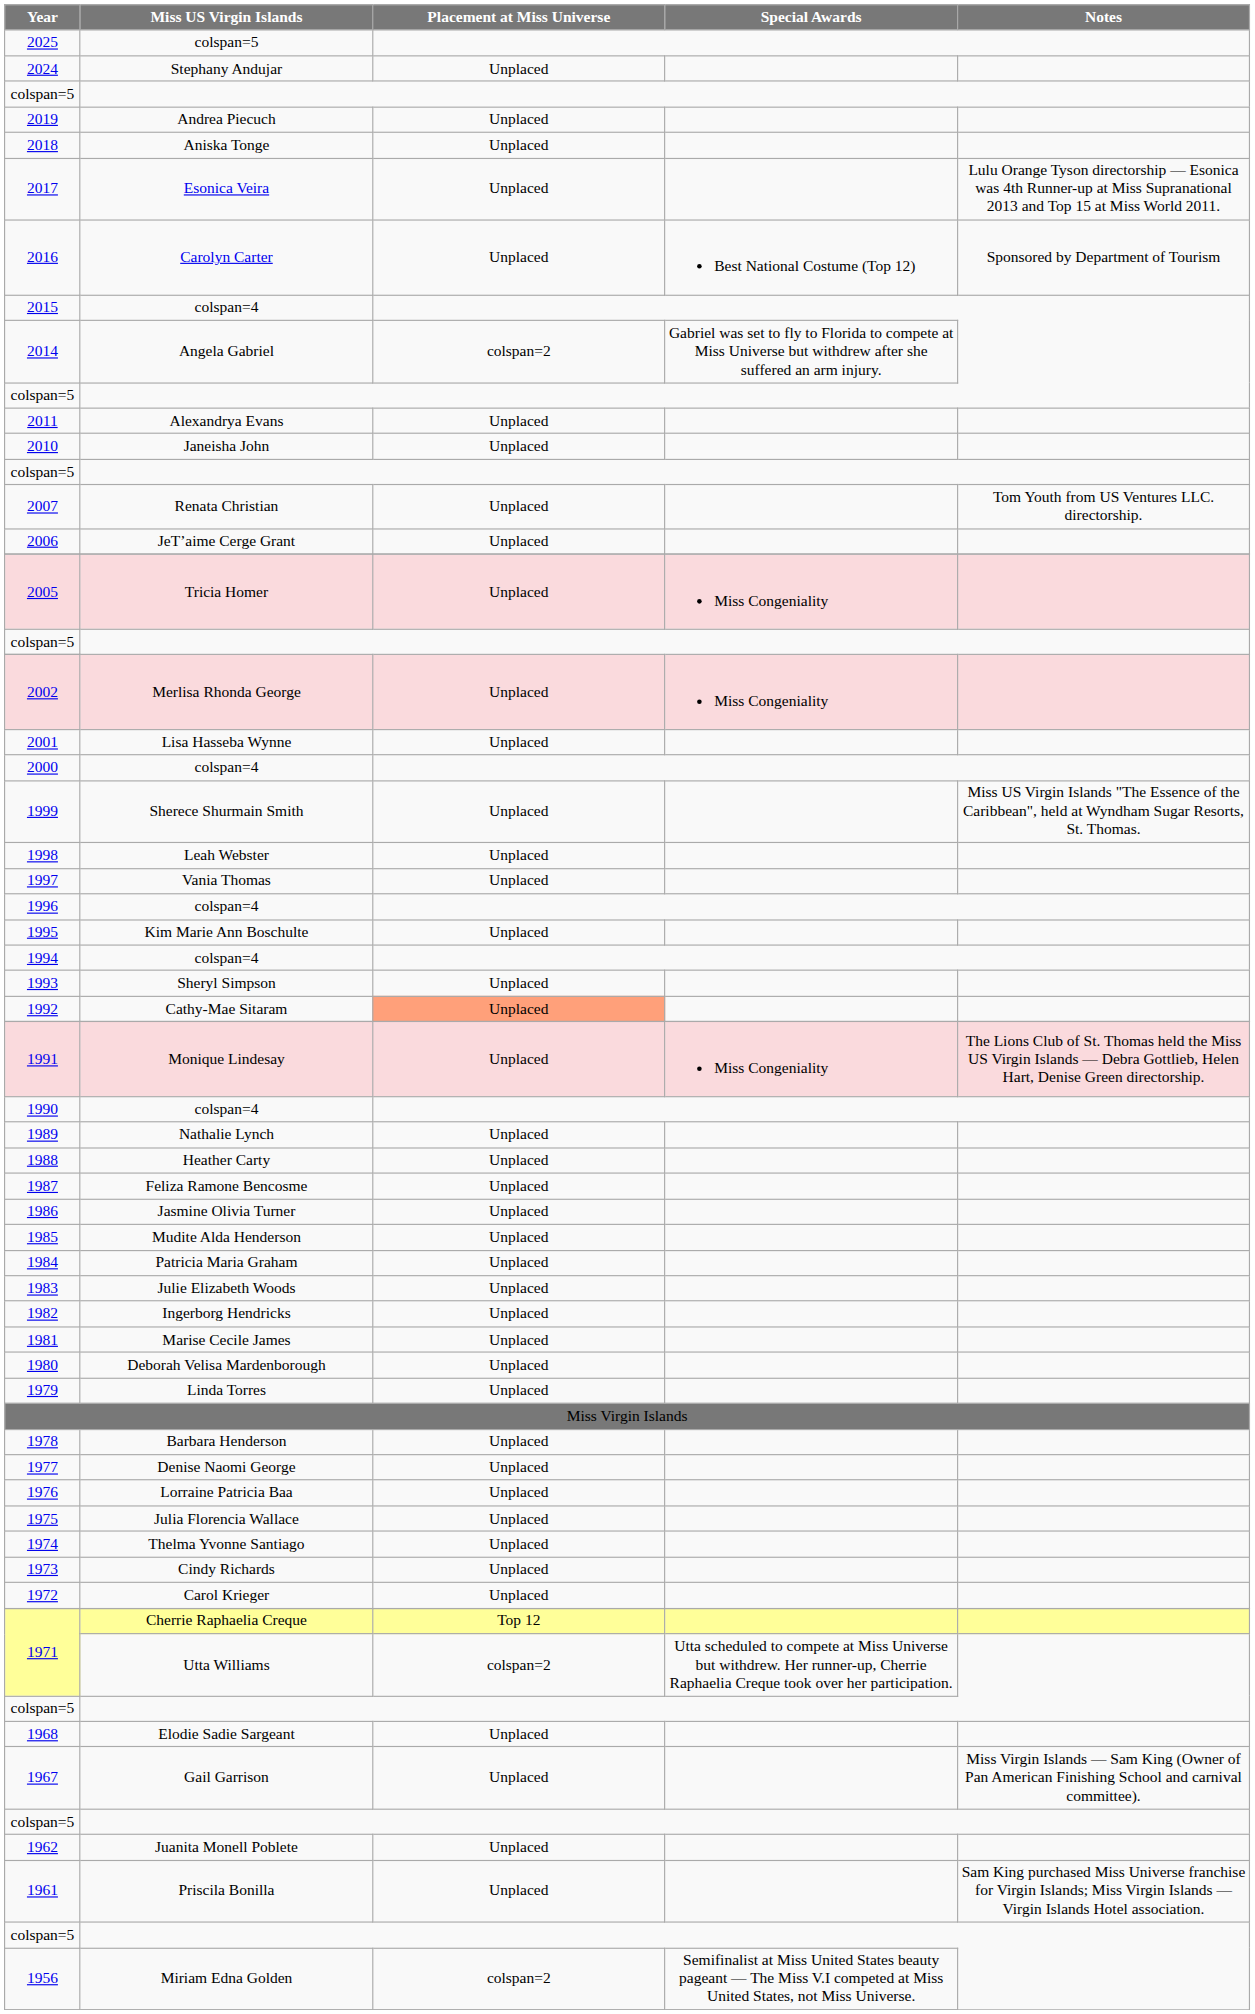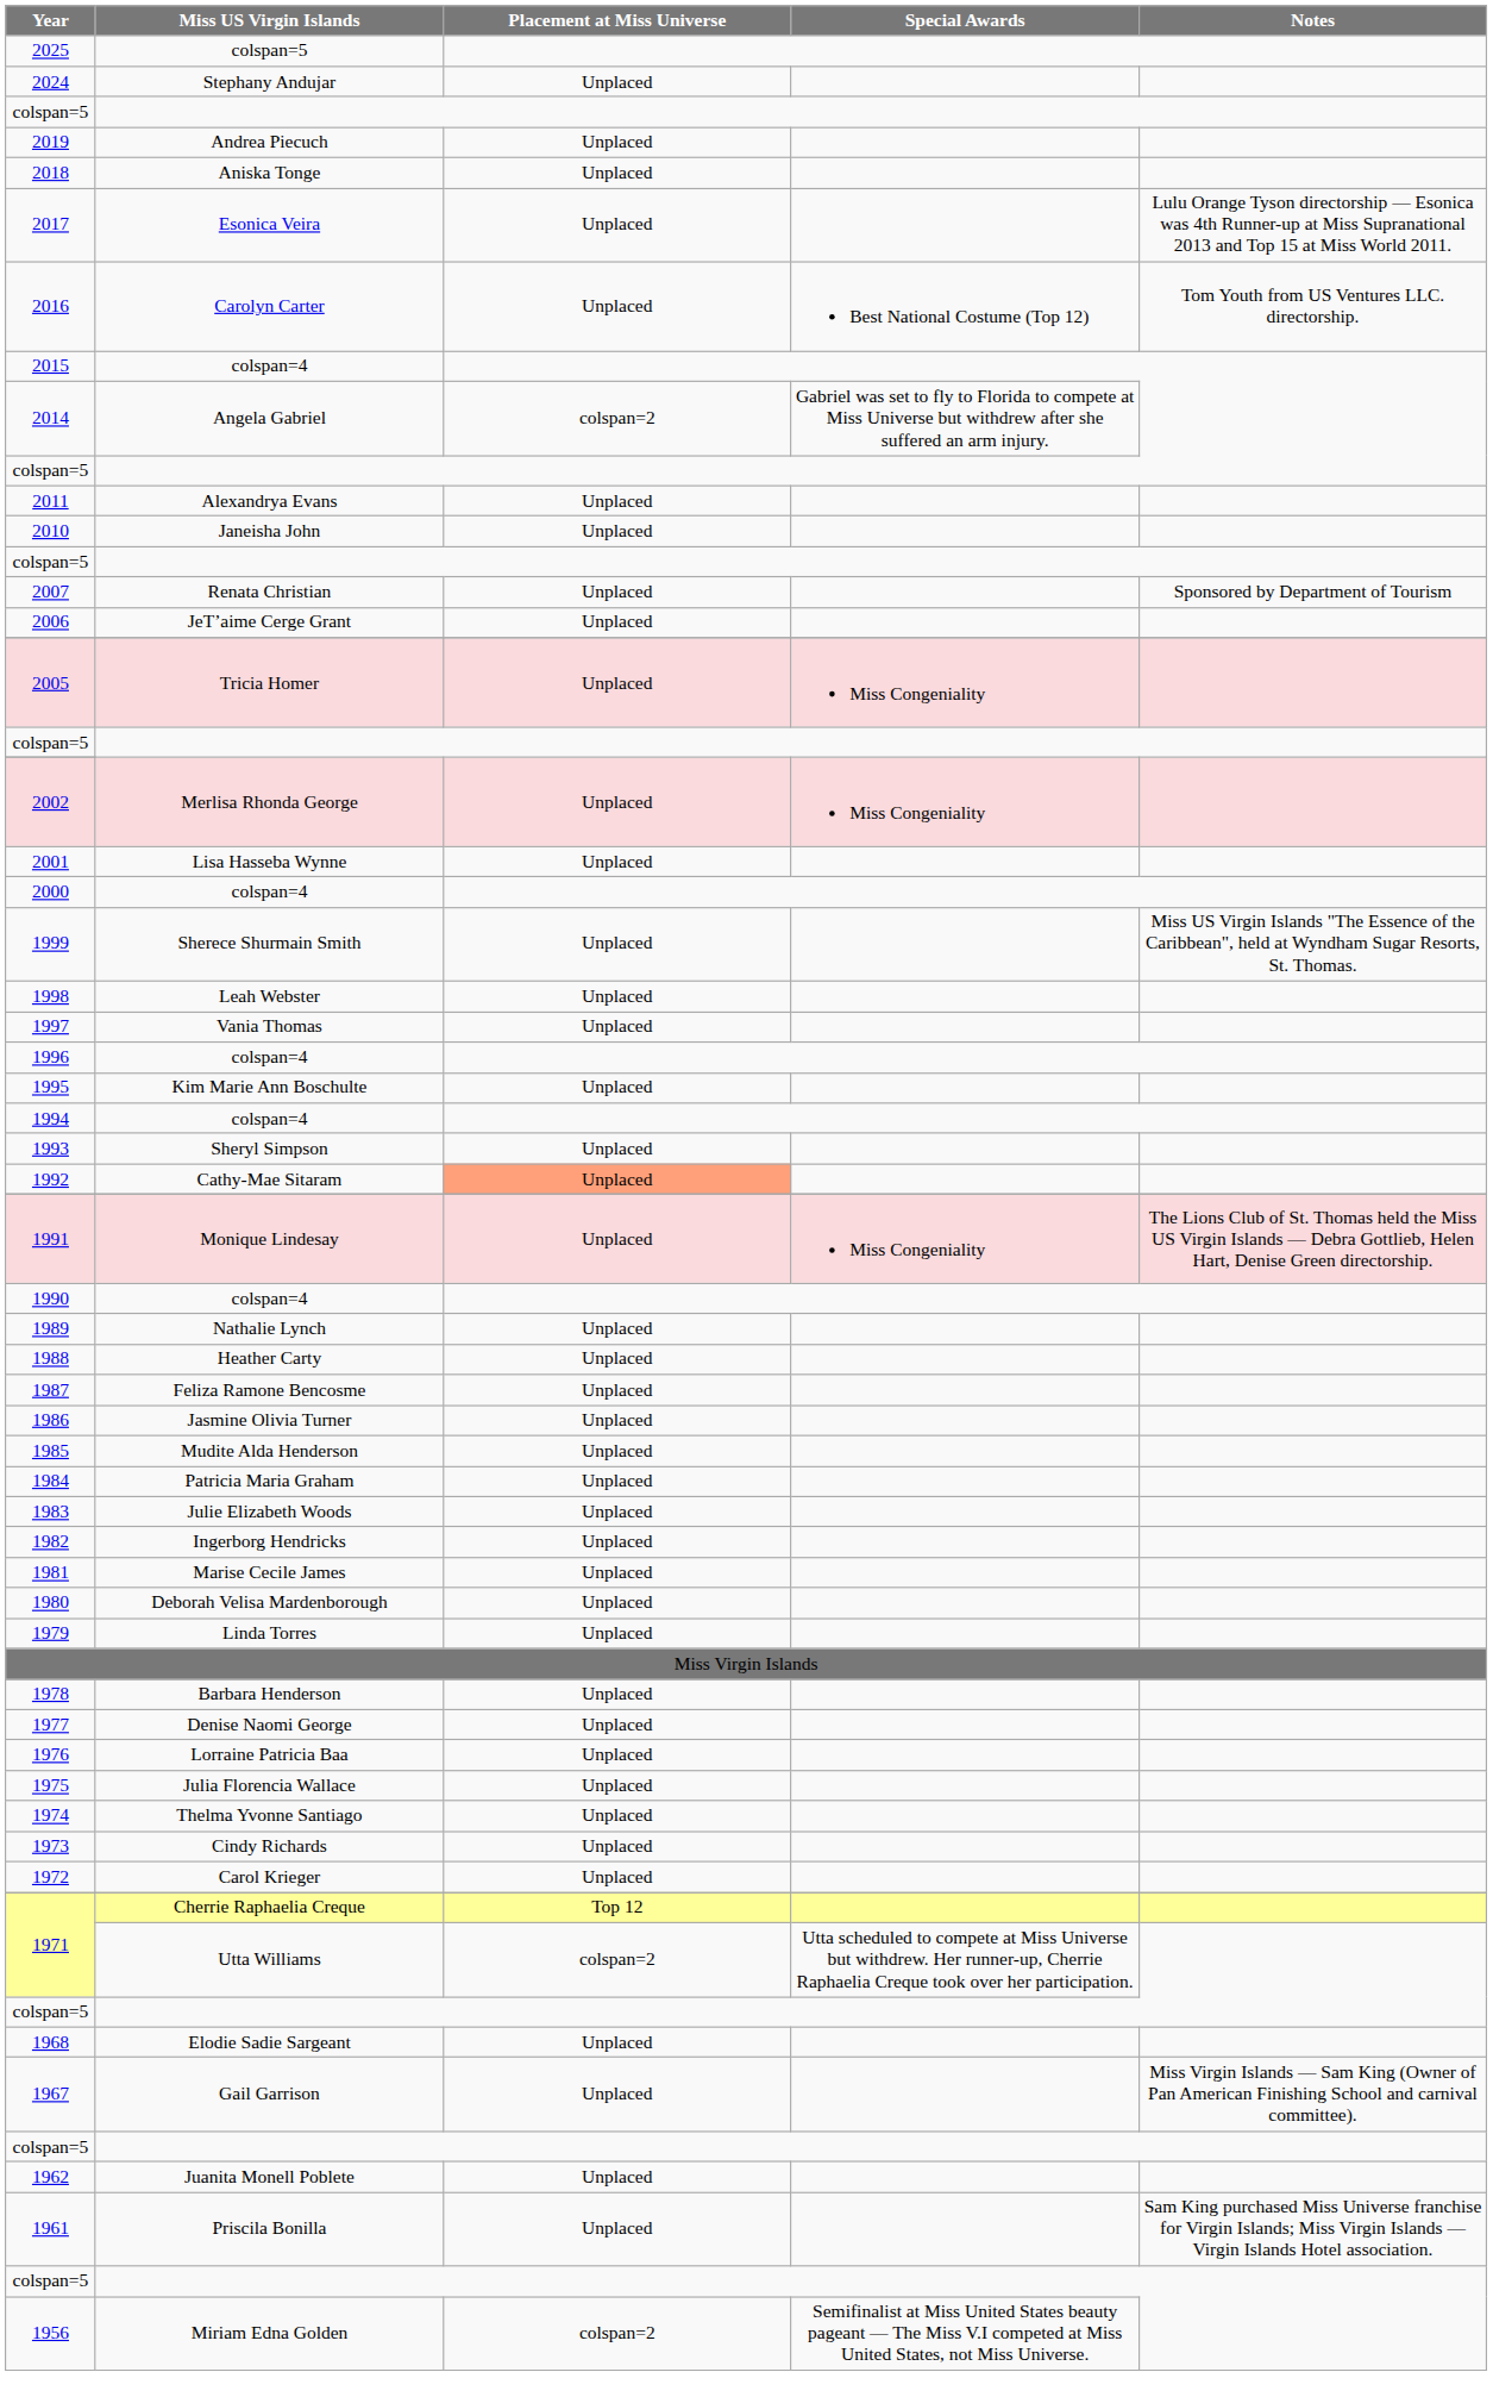2016 | Notes: Sponsored by Department of Tourism -> Tom Youth from US Ventures LLC. directorship.
2007 | Notes: Tom Youth from US Ventures LLC. directorship. -> Sponsored by Department of Tourism
